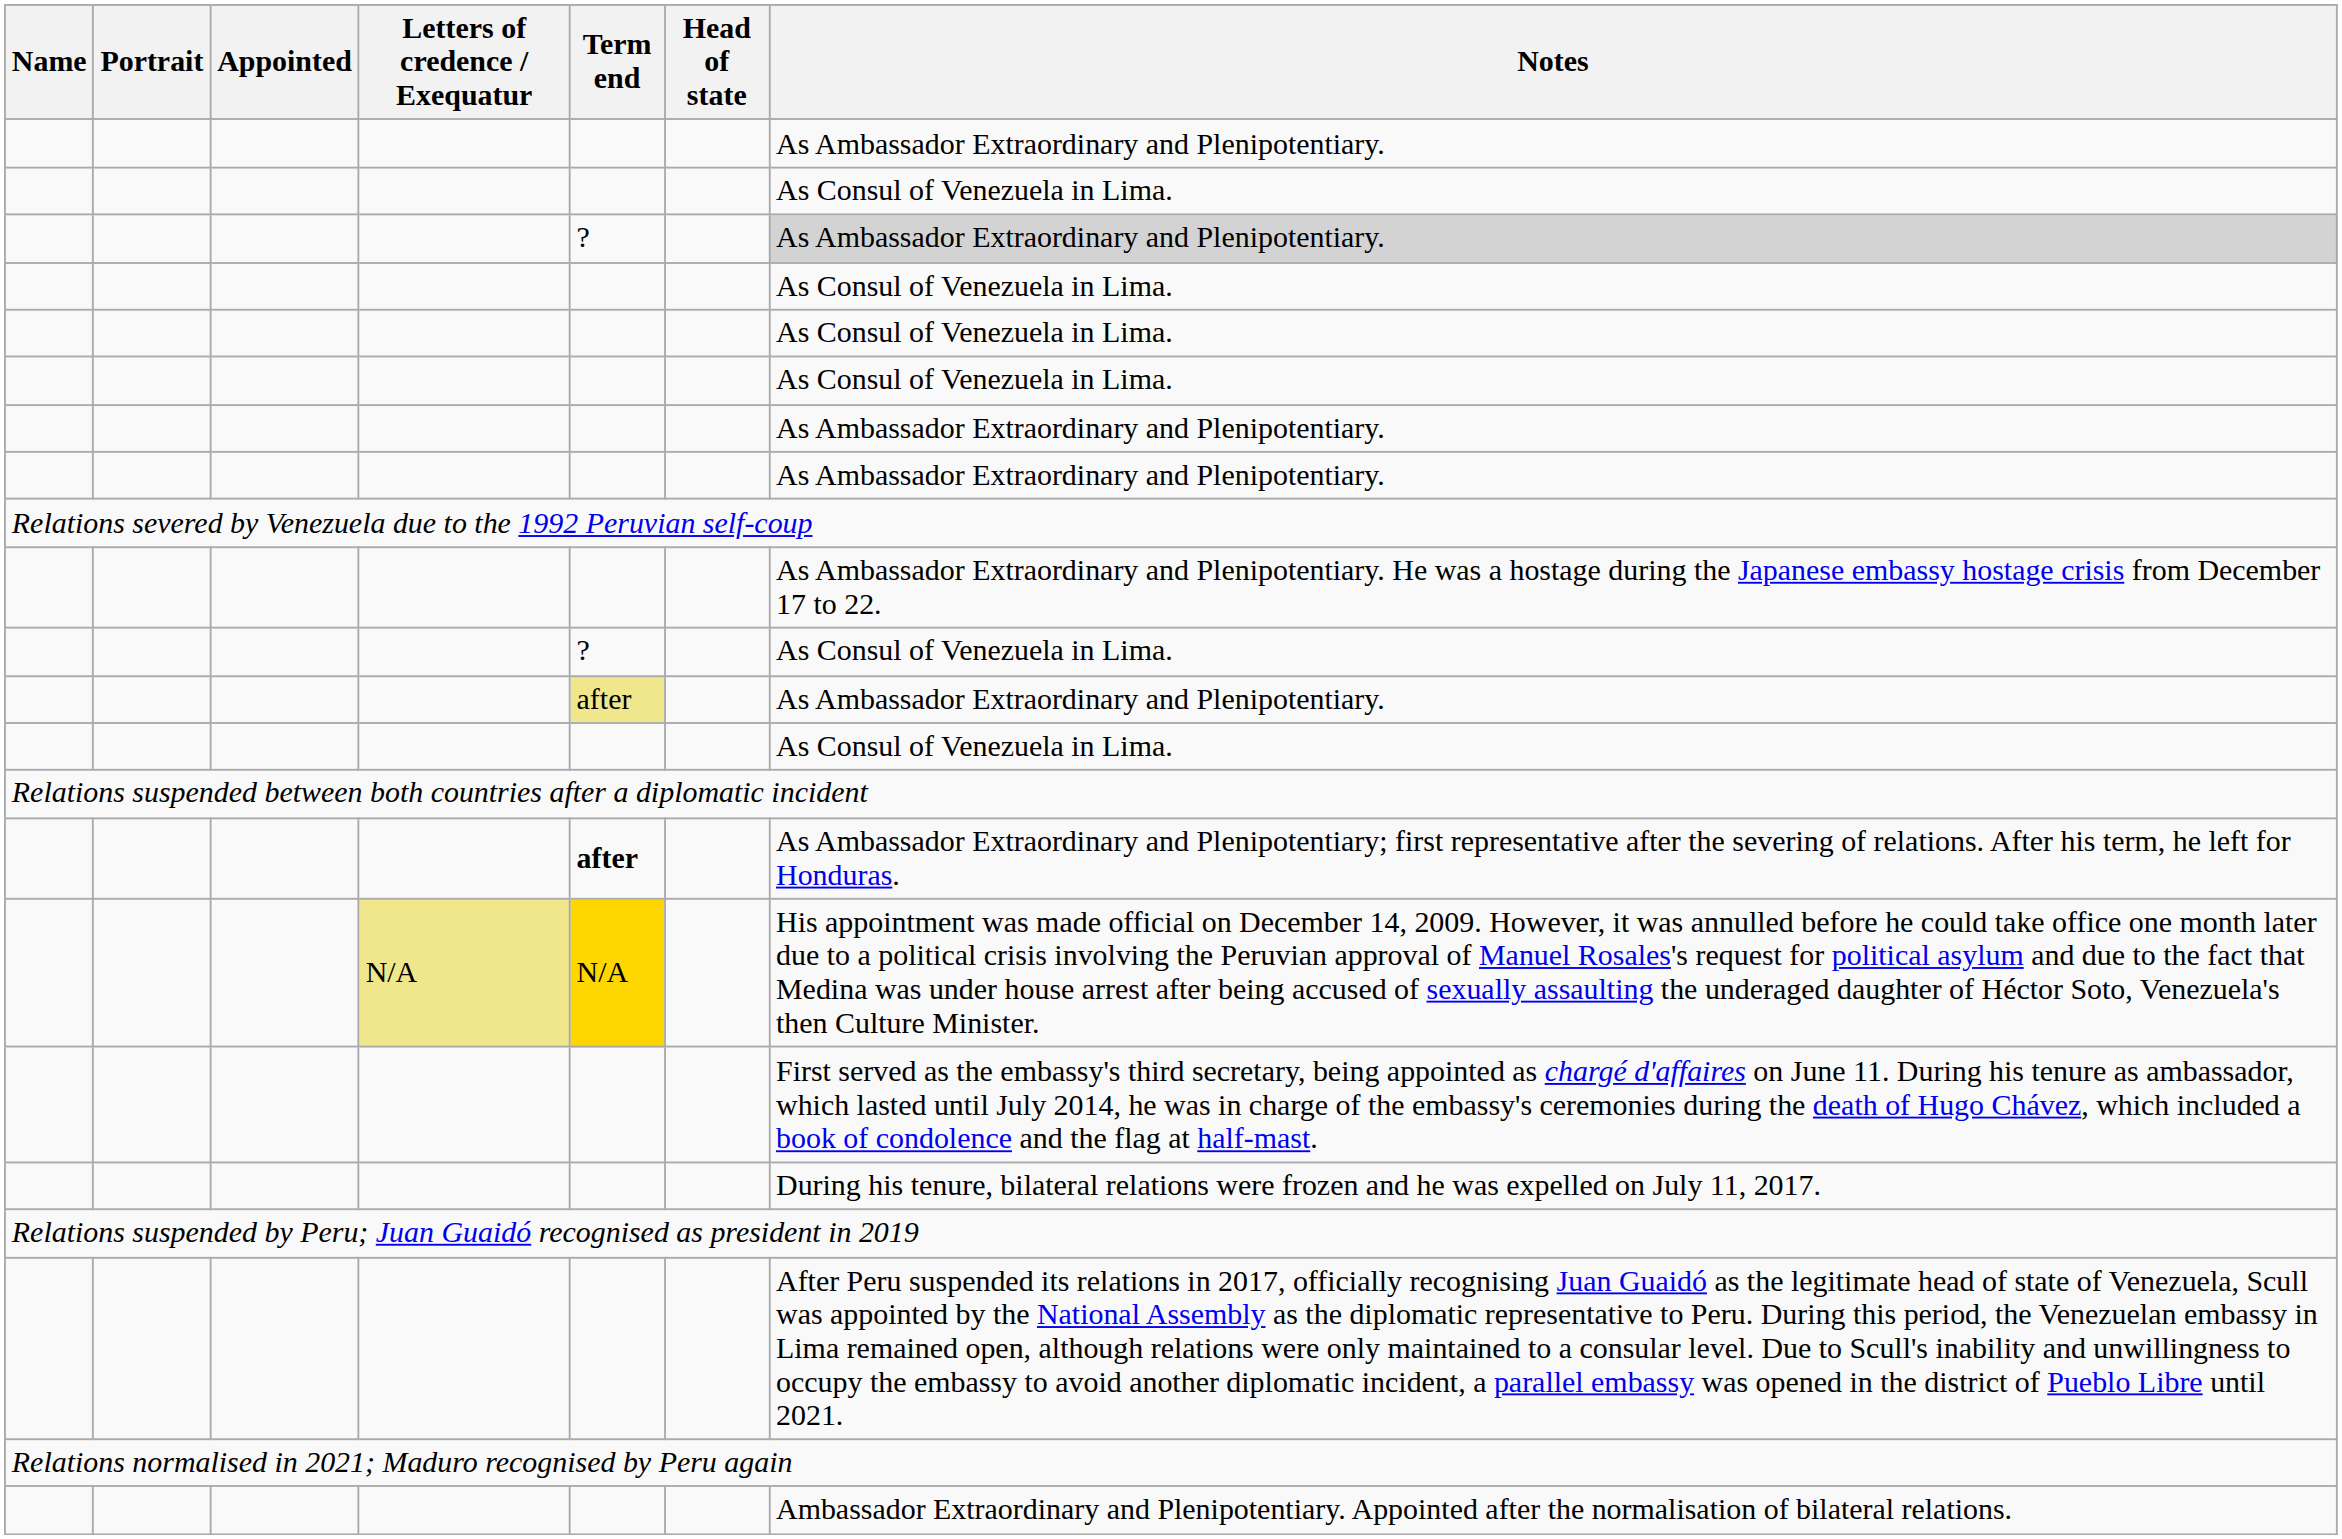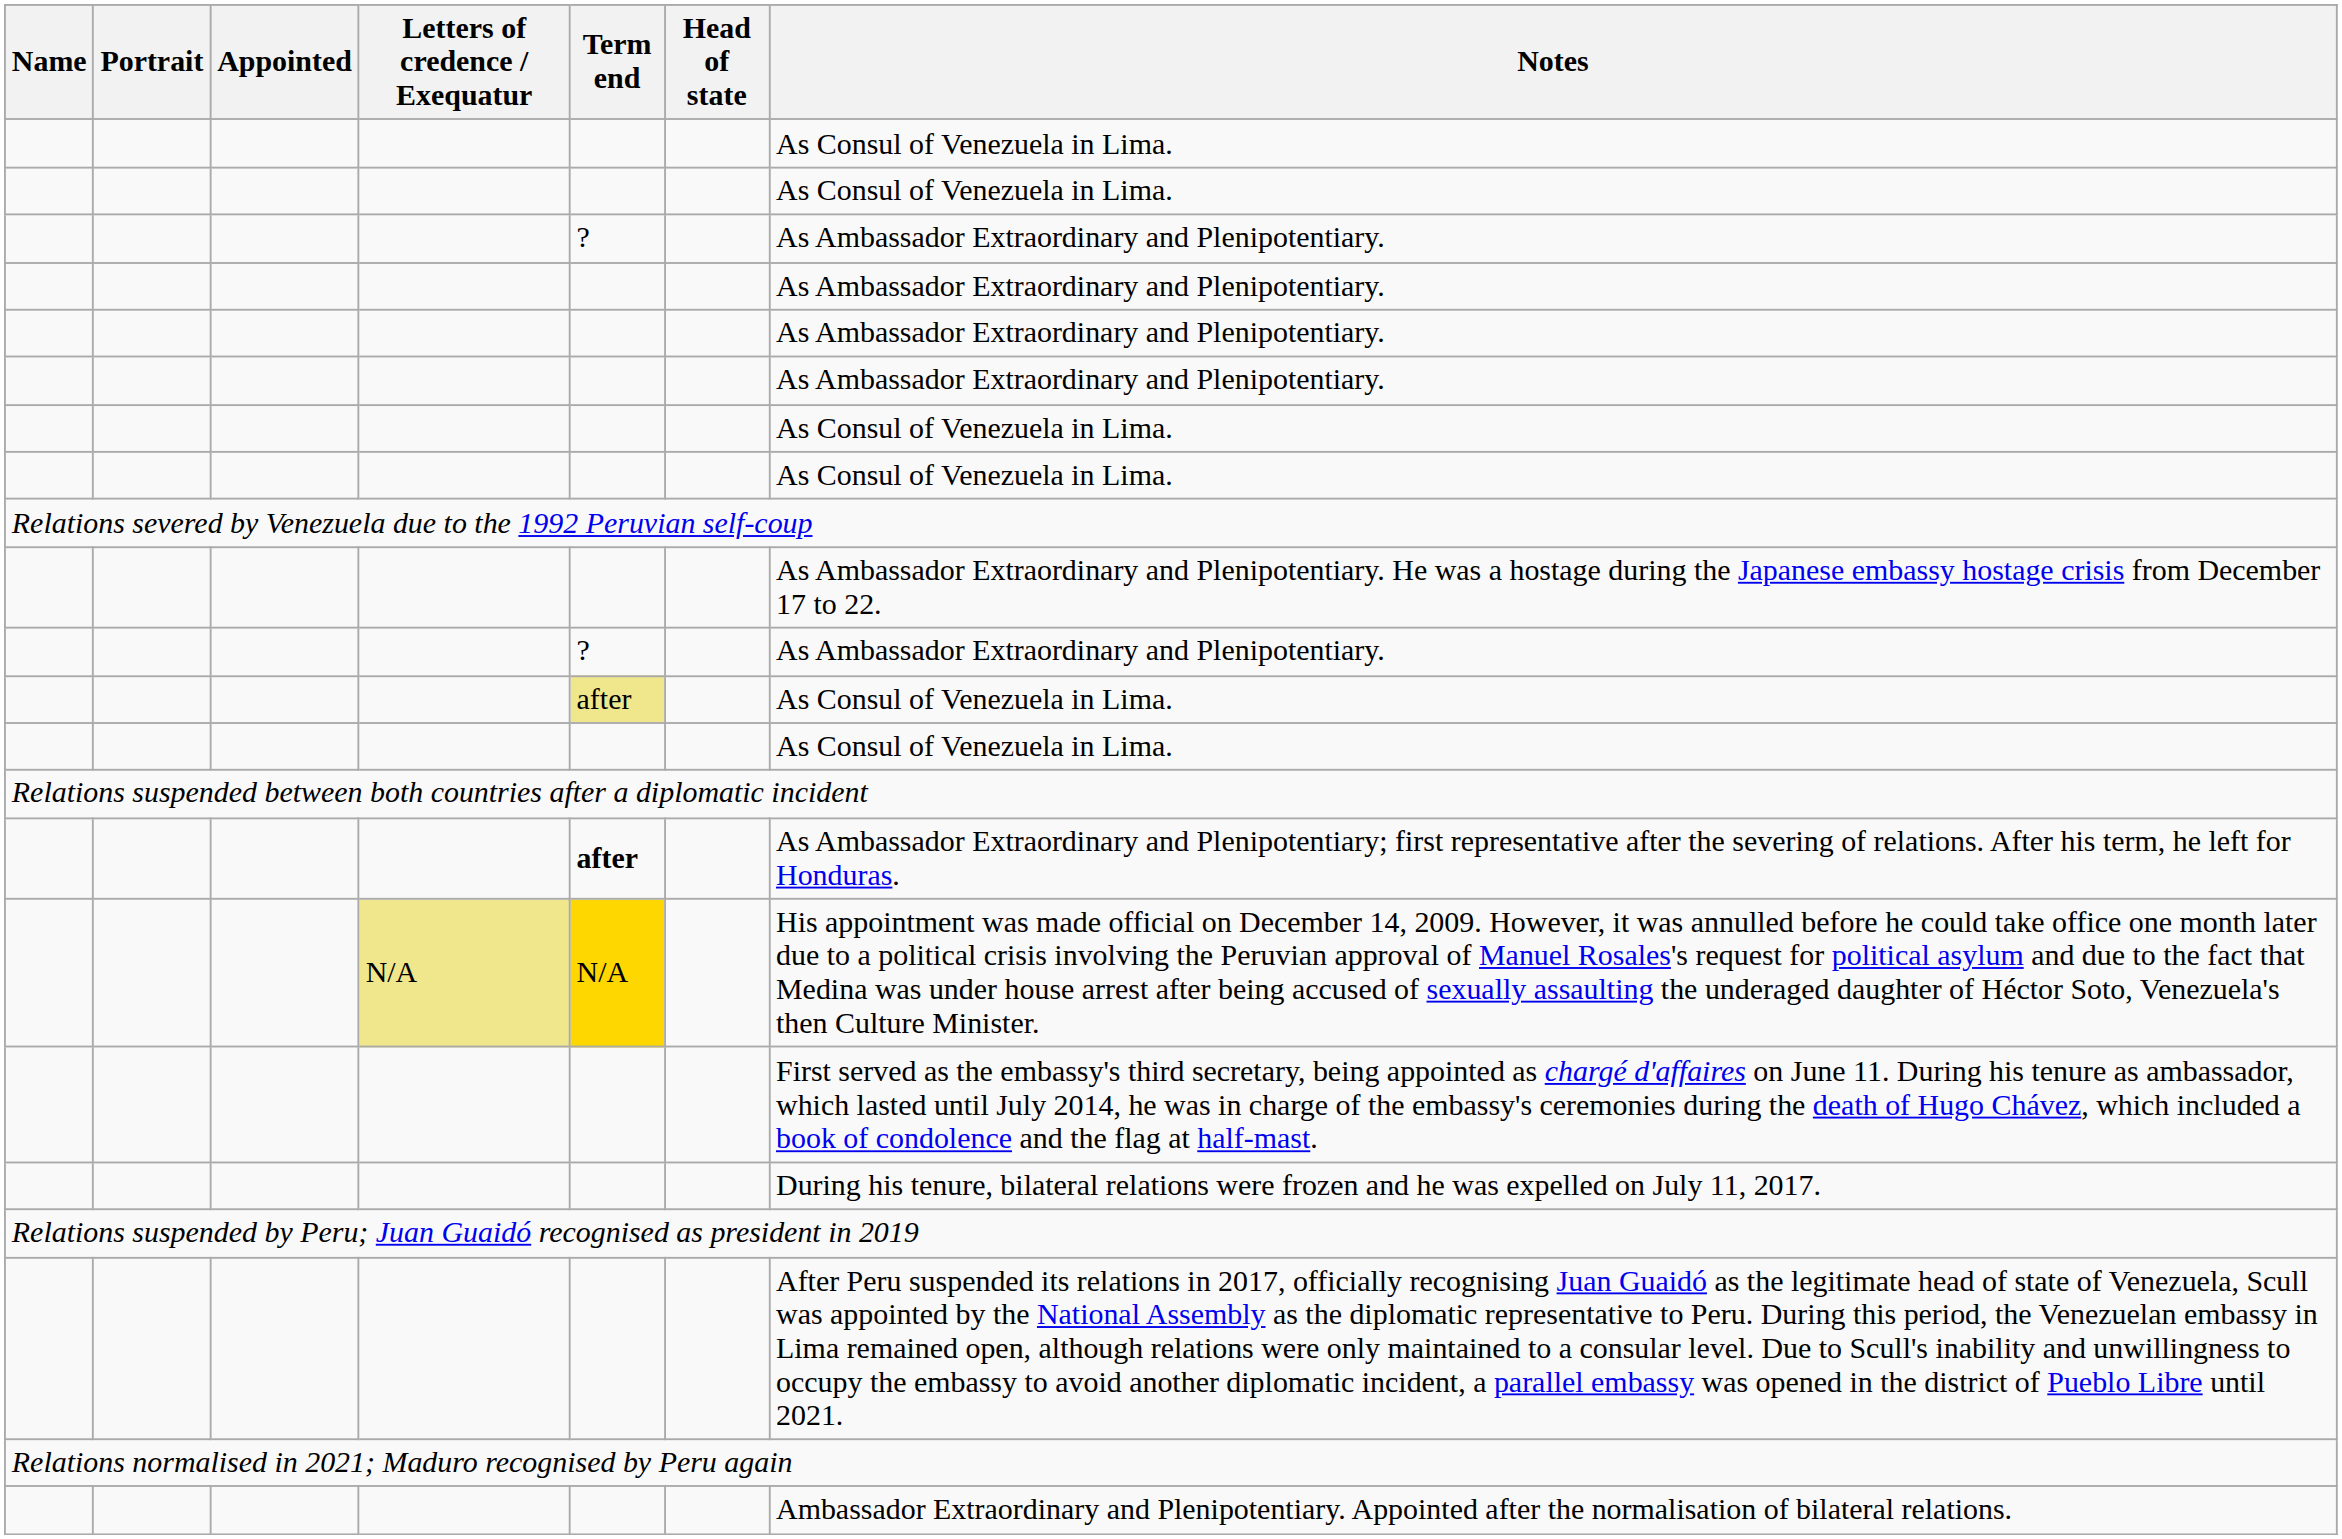row 2 | Notes: As Ambassador Extraordinary and Plenipotentiary. -> As Consul of Venezuela in Lima.
row 4 | Notes: lightgrey background -> no background
row 5 | Notes: As Consul of Venezuela in Lima. -> As Ambassador Extraordinary and Plenipotentiary.
row 6 | Notes: As Consul of Venezuela in Lima. -> As Ambassador Extraordinary and Plenipotentiary.
row 7 | Notes: As Consul of Venezuela in Lima. -> As Ambassador Extraordinary and Plenipotentiary.
row 8 | Notes: As Ambassador Extraordinary and Plenipotentiary. -> As Consul of Venezuela in Lima.
row 9 | Notes: As Ambassador Extraordinary and Plenipotentiary. -> As Consul of Venezuela in Lima.
row 12 | Notes: As Consul of Venezuela in Lima. -> As Ambassador Extraordinary and Plenipotentiary.
row 13 | Notes: As Ambassador Extraordinary and Plenipotentiary. -> As Consul of Venezuela in Lima.
